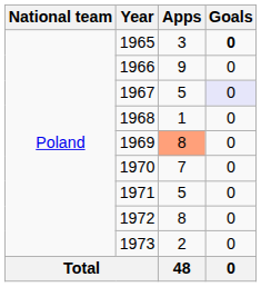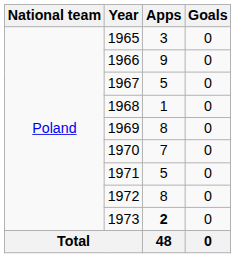1965 | Goals: bold -> normal
1967 | Goals: lavender background -> no background
1969 | Apps: lightsalmon background -> no background
1973 | Apps: normal -> bold
